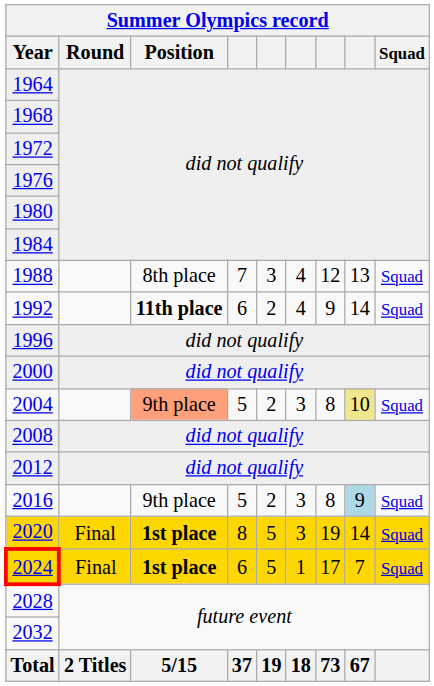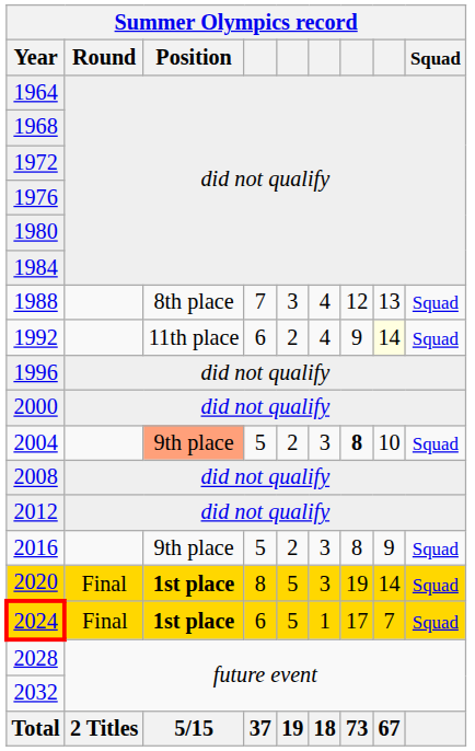1992 | Position: bold -> normal
1992 | column 8: no background -> lightyellow background
2004 | column 7: normal -> bold
2004 | column 8: khaki background -> no background
2016 | column 8: lightblue background -> no background
